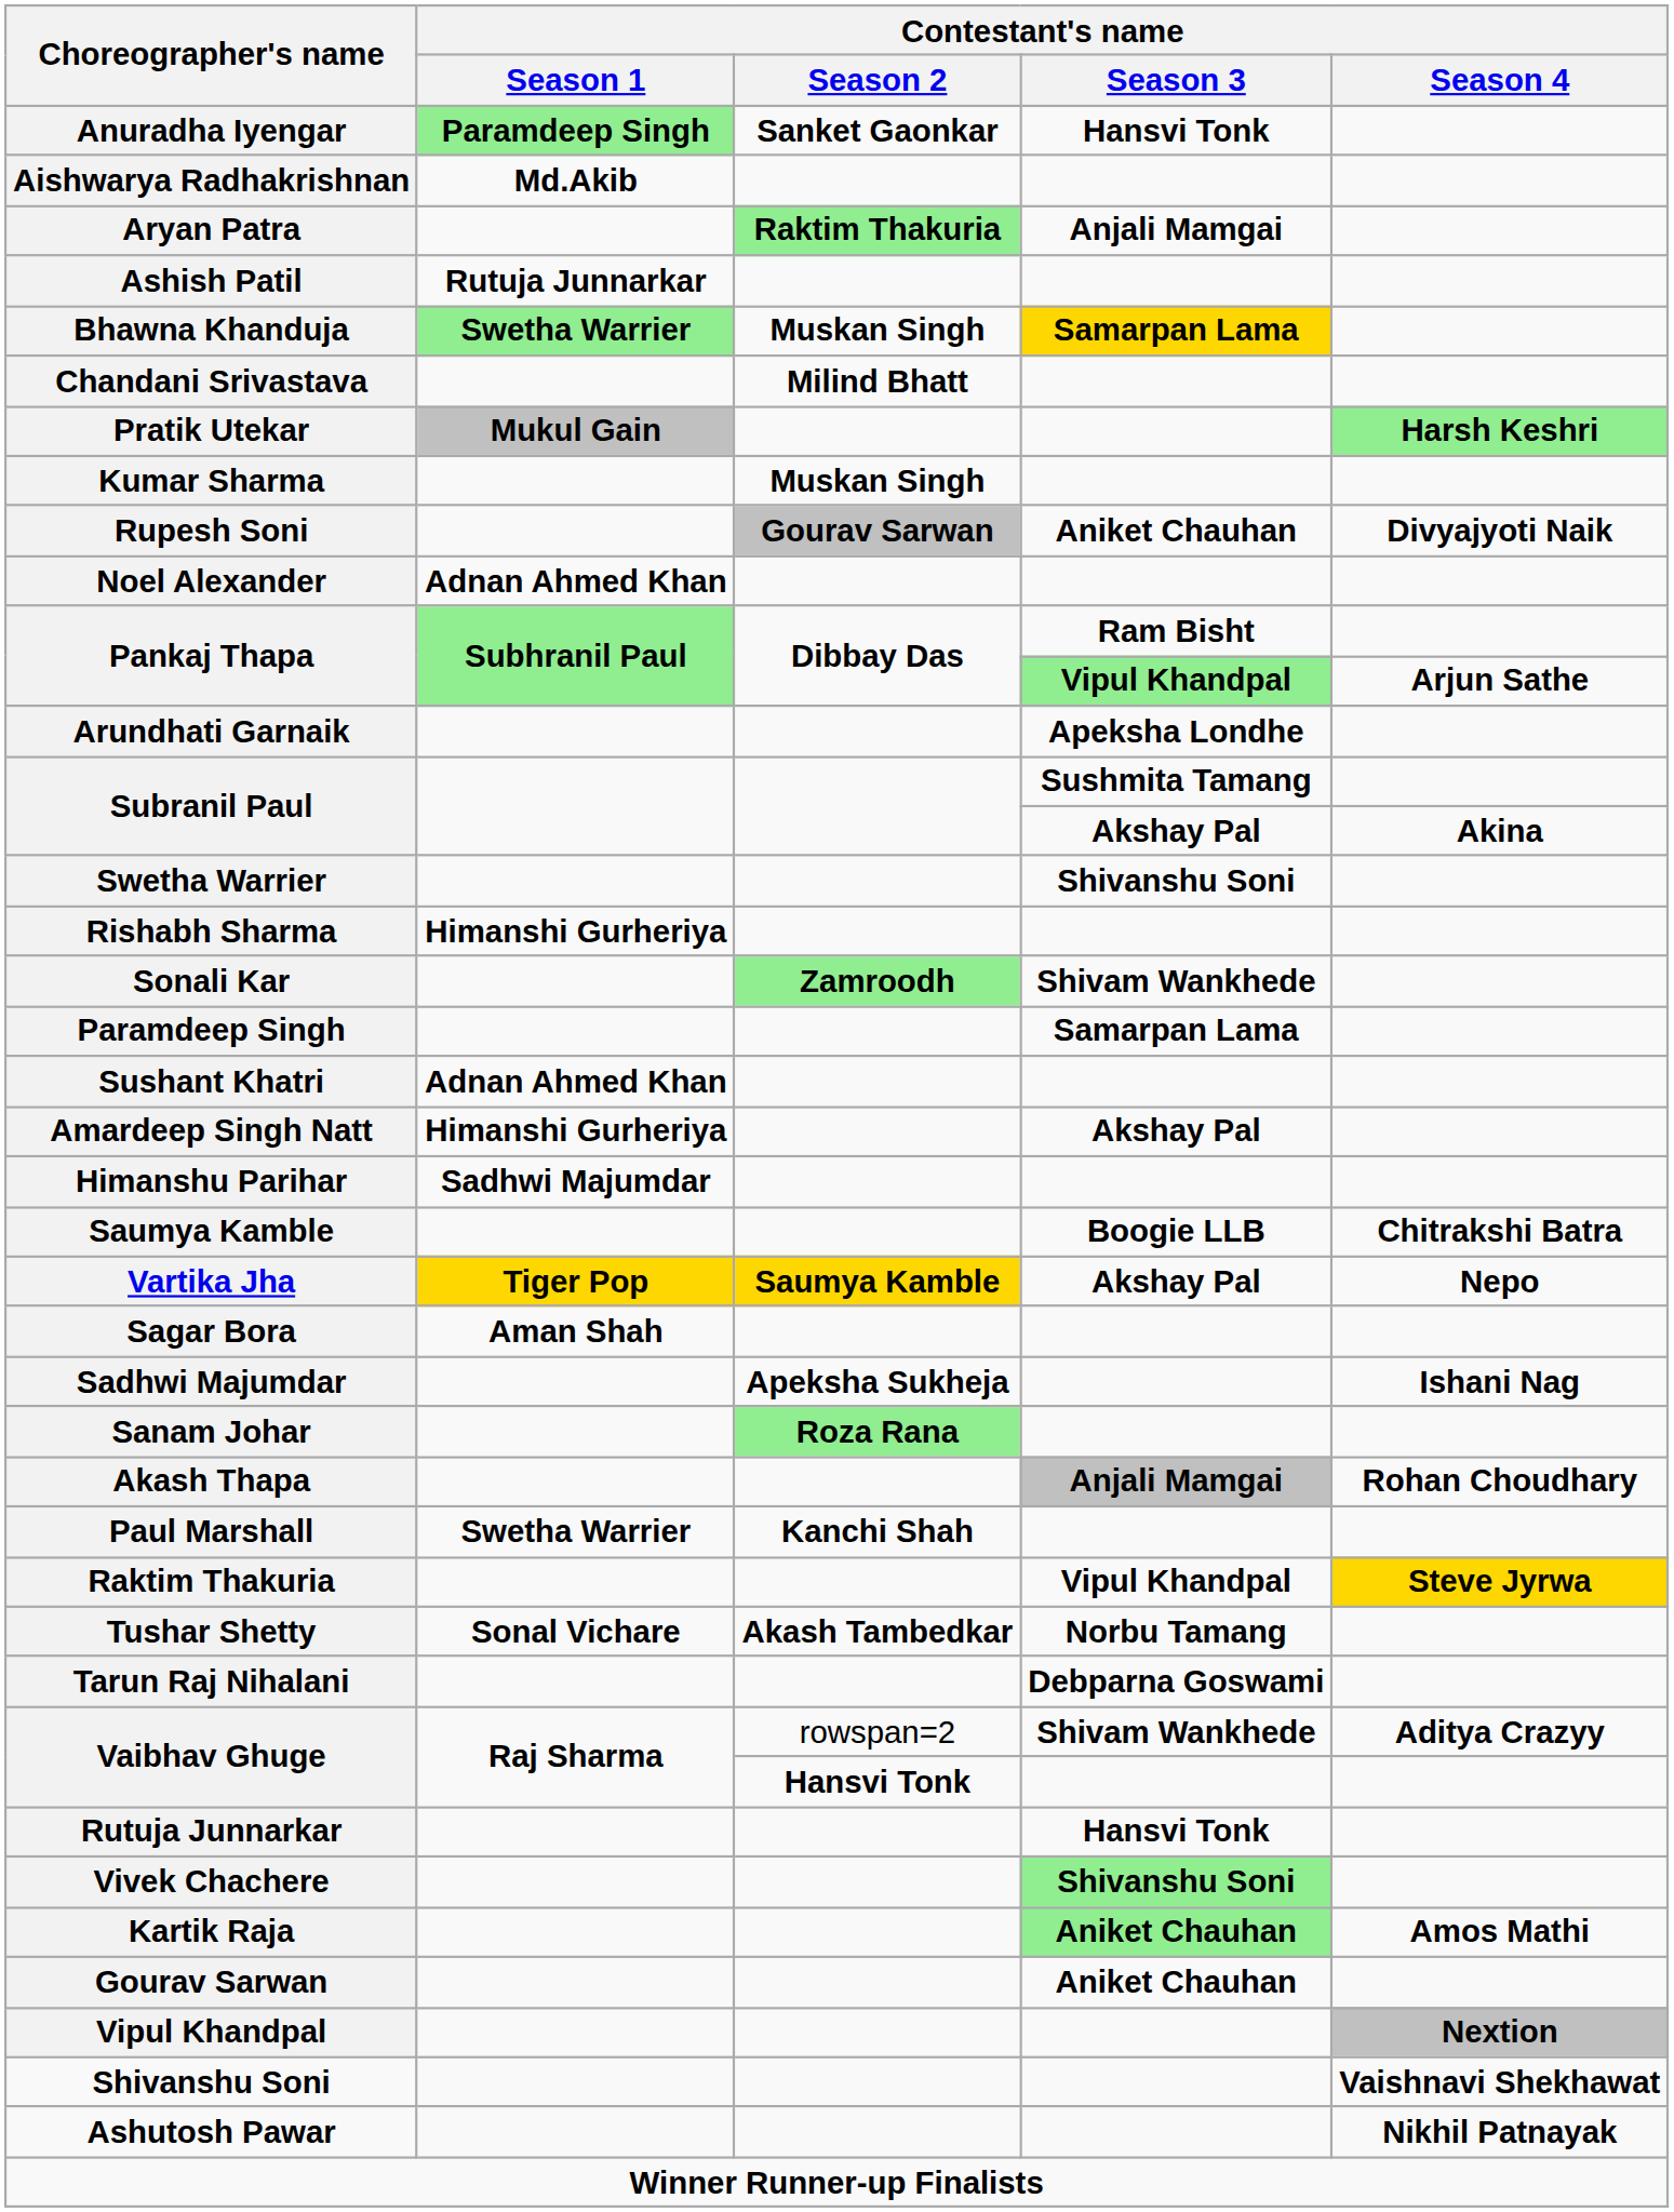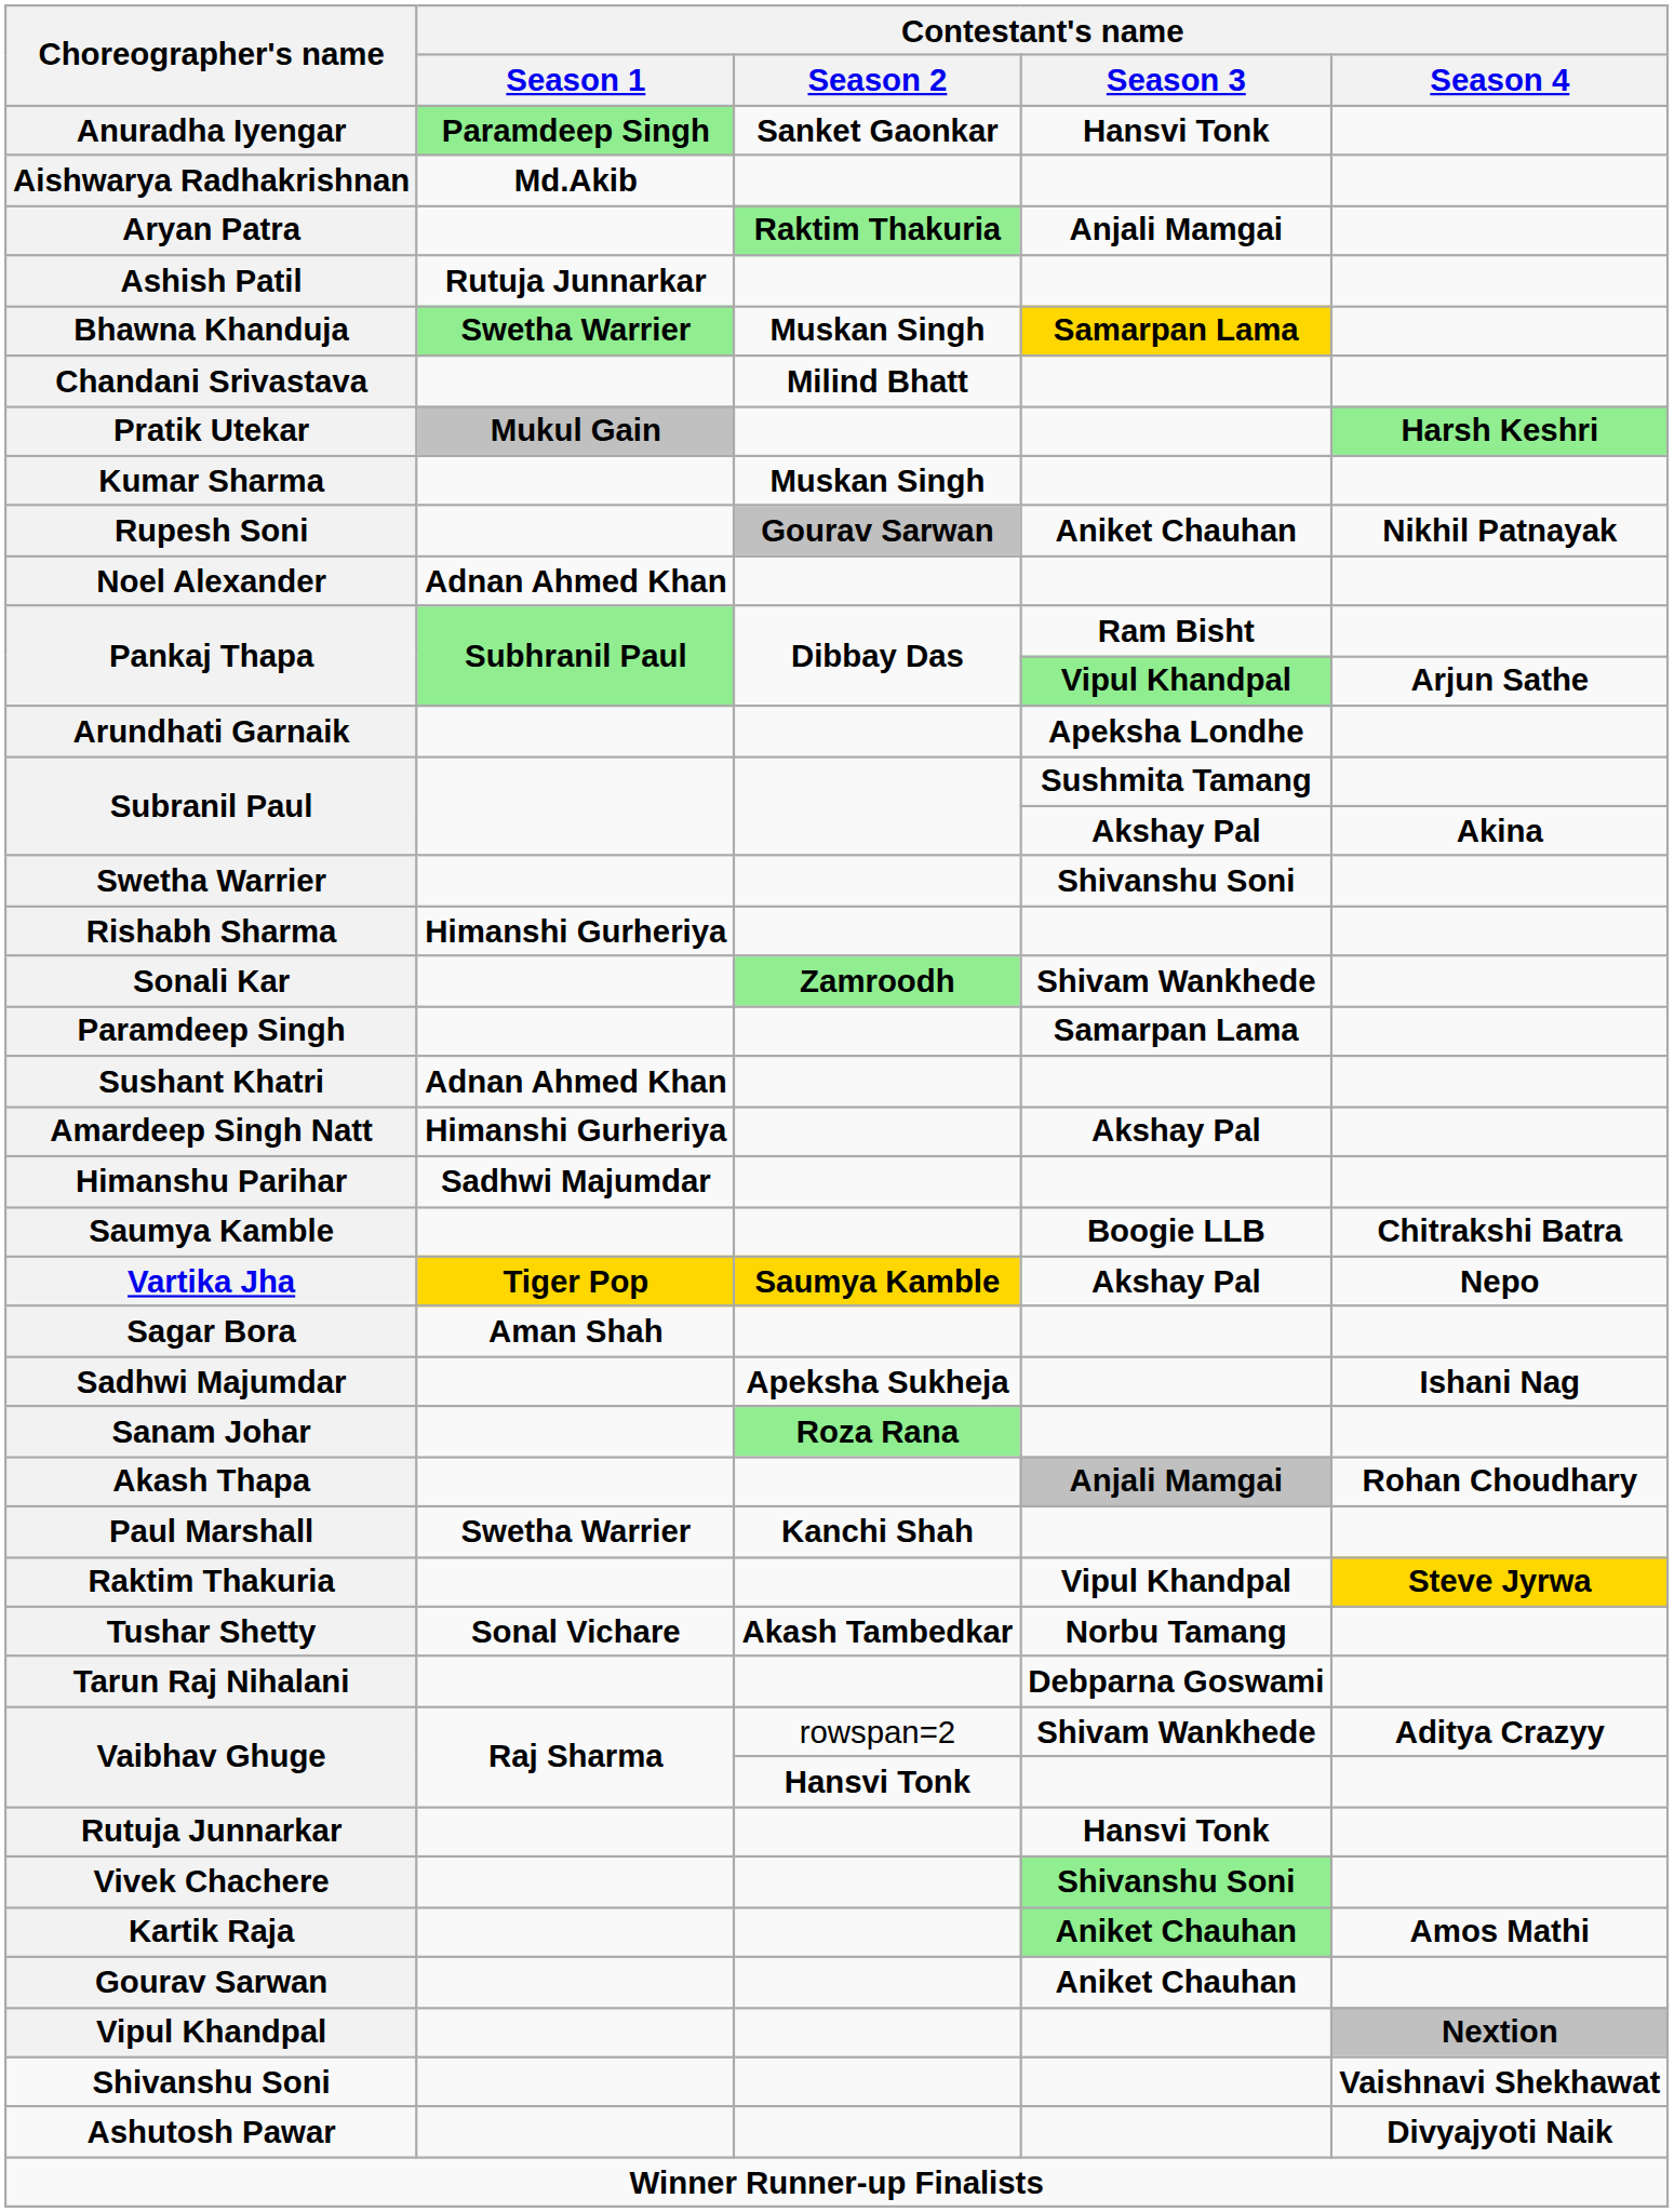Rupesh Soni | Contestant's name / Season 4: Divyajyoti Naik -> Nikhil Patnayak
Ashutosh Pawar | Contestant's name / Season 4: Nikhil Patnayak -> Divyajyoti Naik
